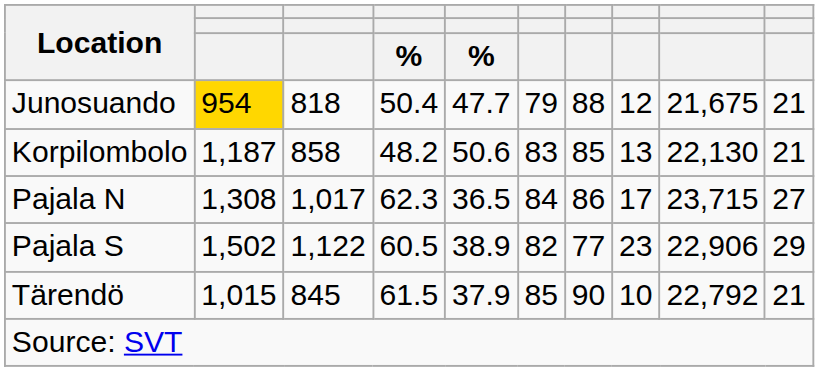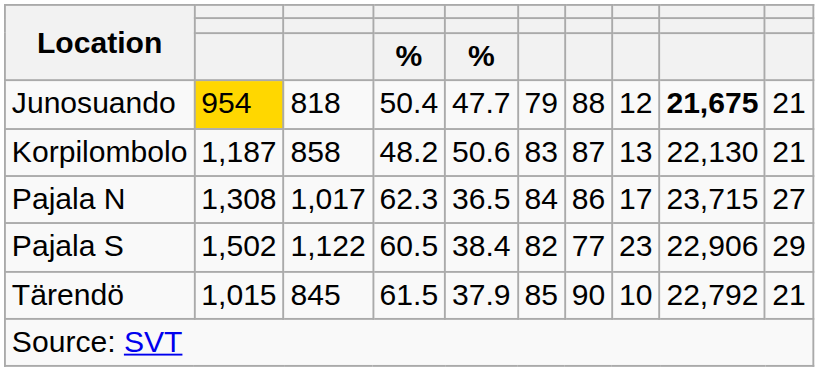Junosuando | column 9: normal -> bold
Korpilombolo | column 7: 85 -> 87
Pajala S | column 5: 38.9 -> 38.4
